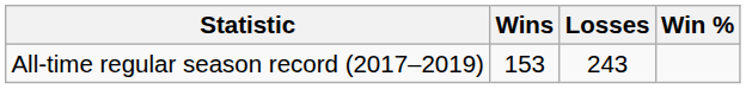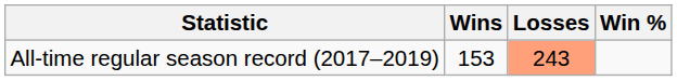row 2 | Losses: no background -> lightsalmon background
